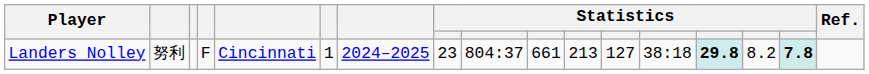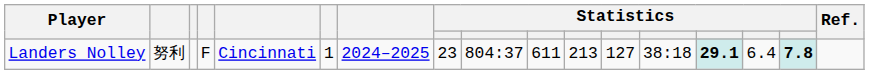Landers Nolley | column 10: 661 -> 611
Landers Nolley | column 14: 29.8 -> 29.1
Landers Nolley | column 15: 8.2 -> 6.4
